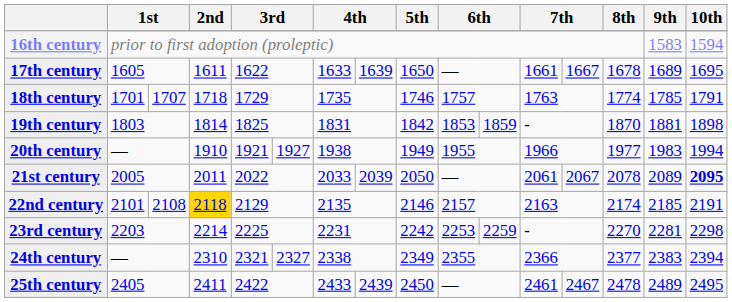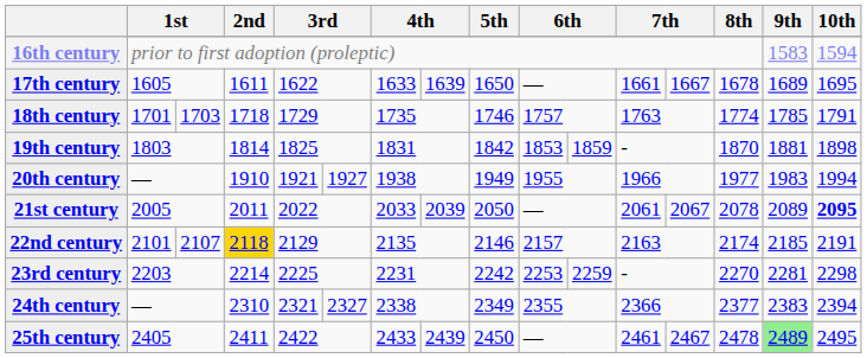18th century | column 3: 1707 -> 1703
22nd century | column 3: 2108 -> 2107
25th century | 9th: no background -> lightgreen background
